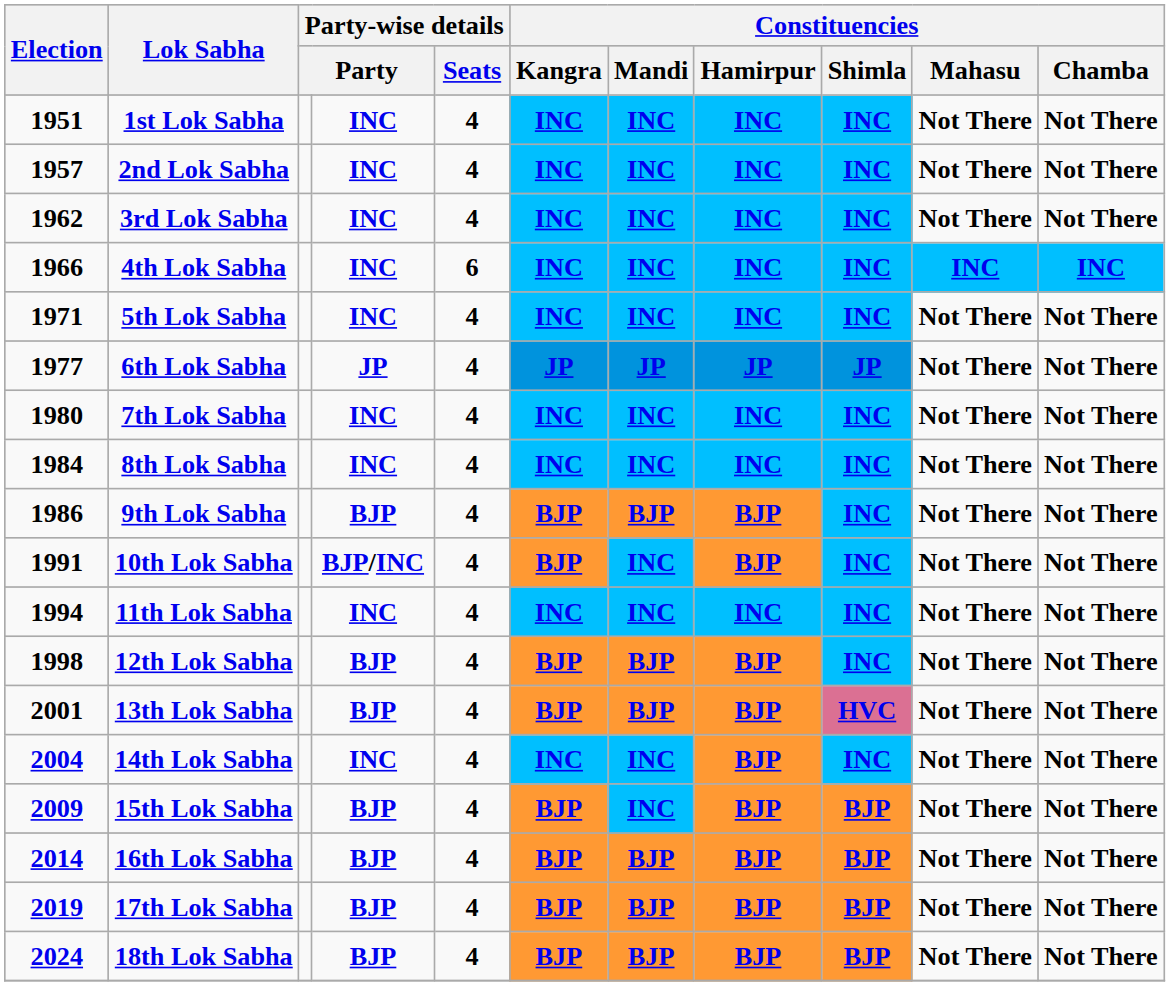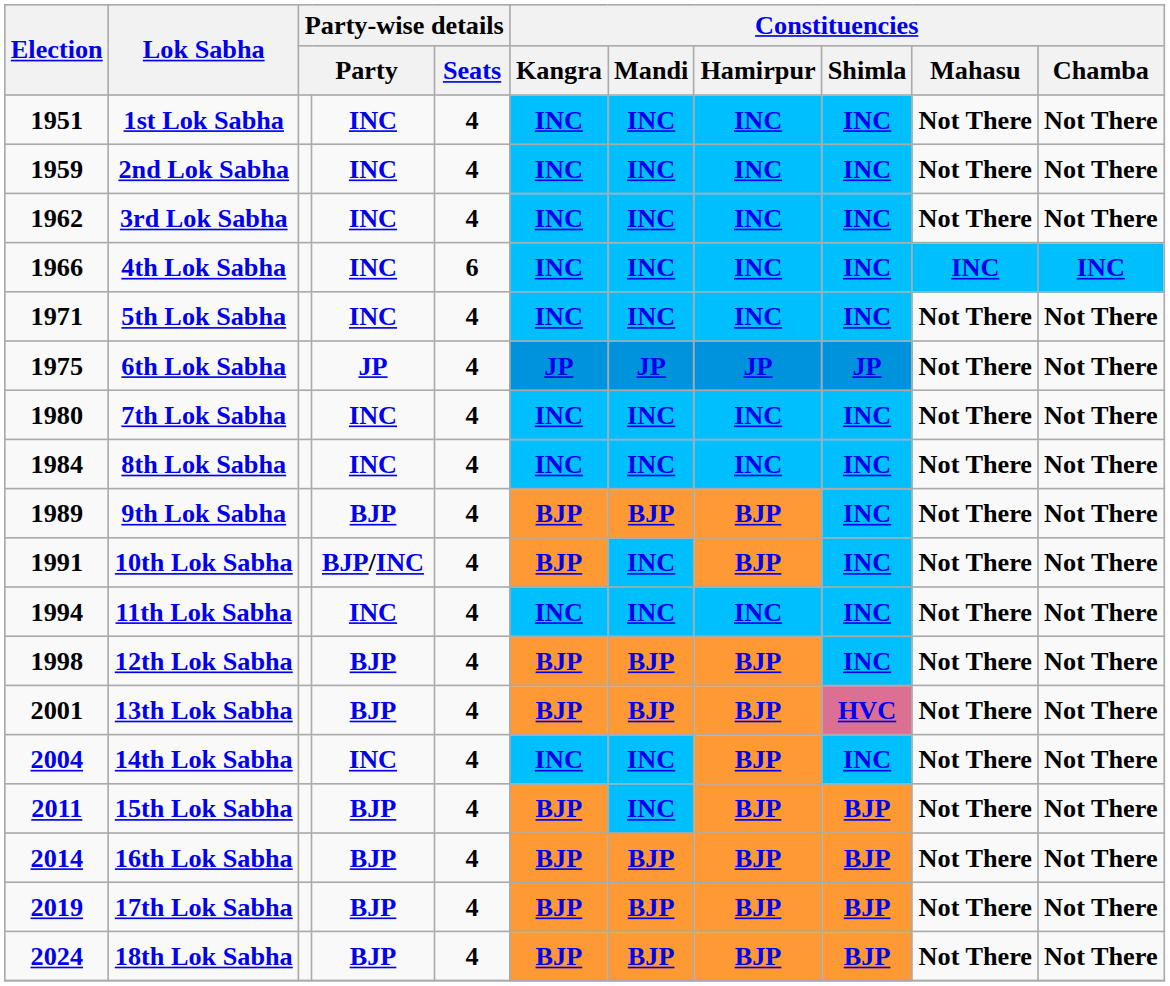2nd Lok Sabha | Election: 1957 -> 1959
6th Lok Sabha | Election: 1977 -> 1975
9th Lok Sabha | Election: 1986 -> 1989
15th Lok Sabha | Election: 2009 -> 2011
